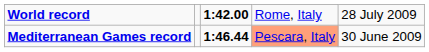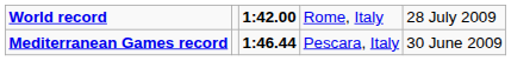Mediterranean Games record | column 4: lightsalmon background -> no background
